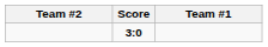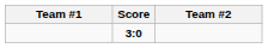columns swapped: Team #1 <-> Team #2
